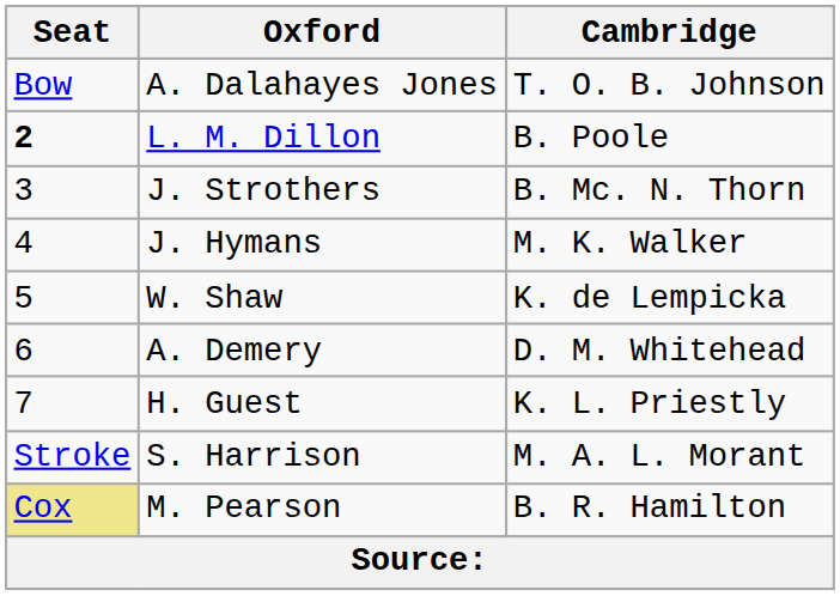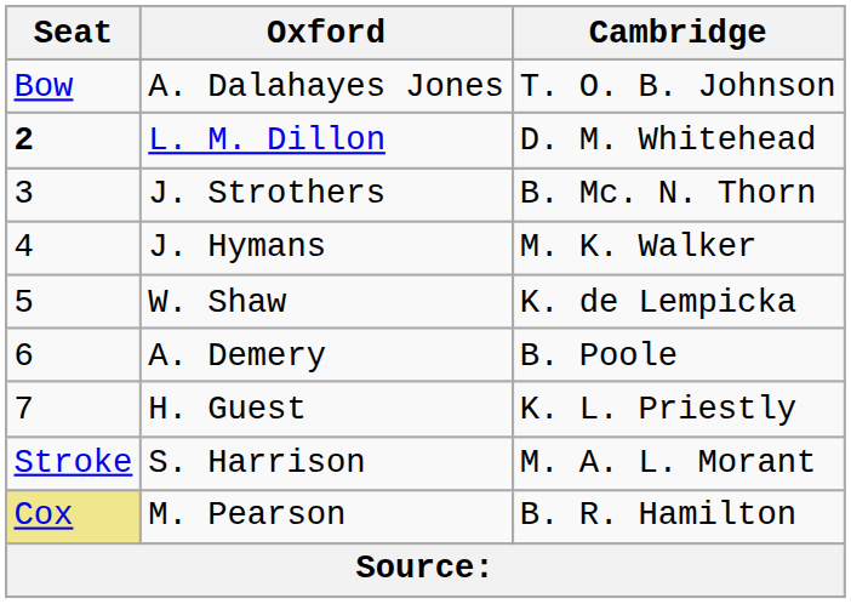L. M. Dillon | Cambridge: B. Poole -> D. M. Whitehead
A. Demery | Cambridge: D. M. Whitehead -> B. Poole
